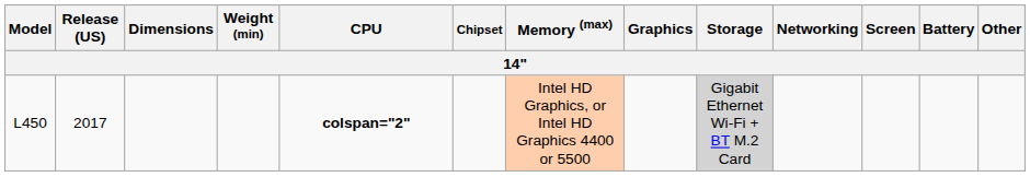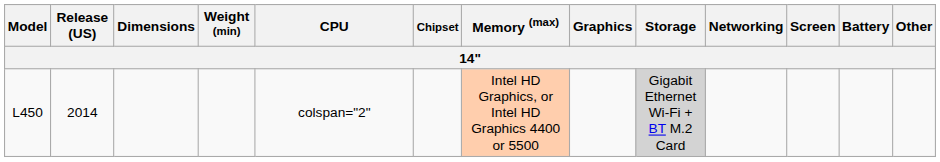L450 | Release (US): 2017 -> 2014
L450 | CPU: bold -> normal
